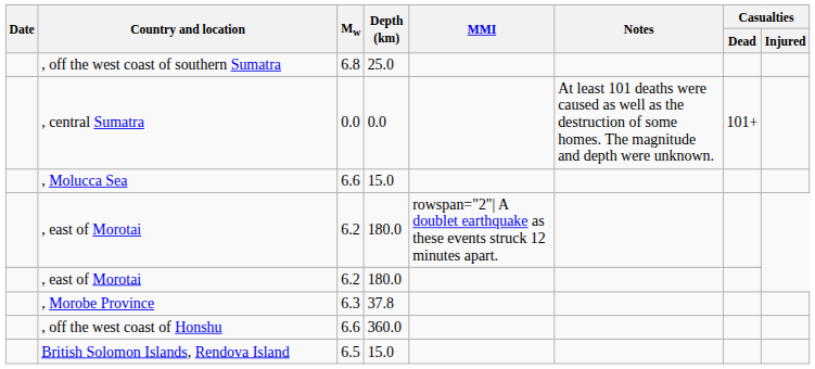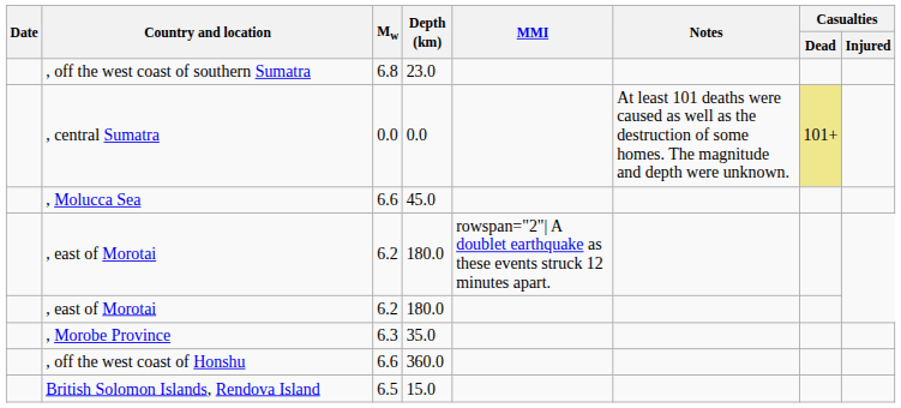, off the west coast of southern Sumatra | Depth (km): 25.0 -> 23.0
, central Sumatra | Casualties / Dead: no background -> khaki background
, Molucca Sea | Depth (km): 15.0 -> 45.0
, Morobe Province | Depth (km): 37.8 -> 35.0
